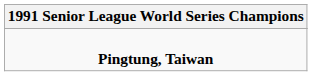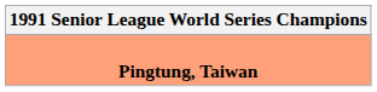row 2 | column 1: no background -> lightsalmon background
